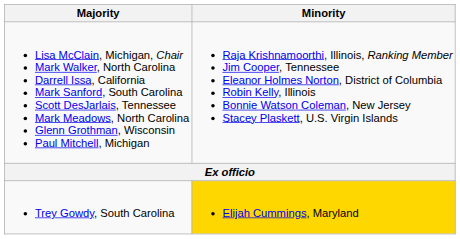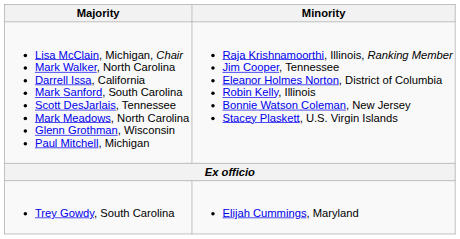Trey Gowdy, South Carolina | Minority: gold background -> no background
